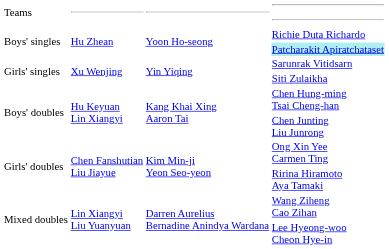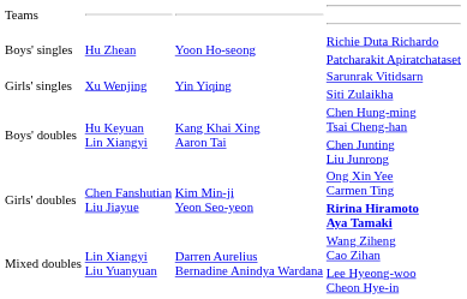Patcharakit Apiratchataset | column 4: paleturquoise background -> no background
Ririna Hiramoto Aya Tamaki | column 4: normal -> bold
